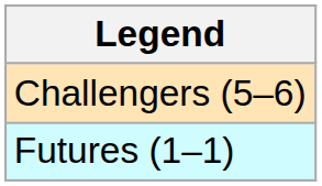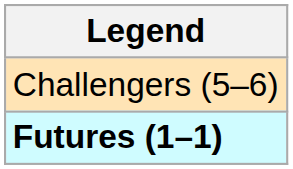row 3 | column 1: normal -> bold
